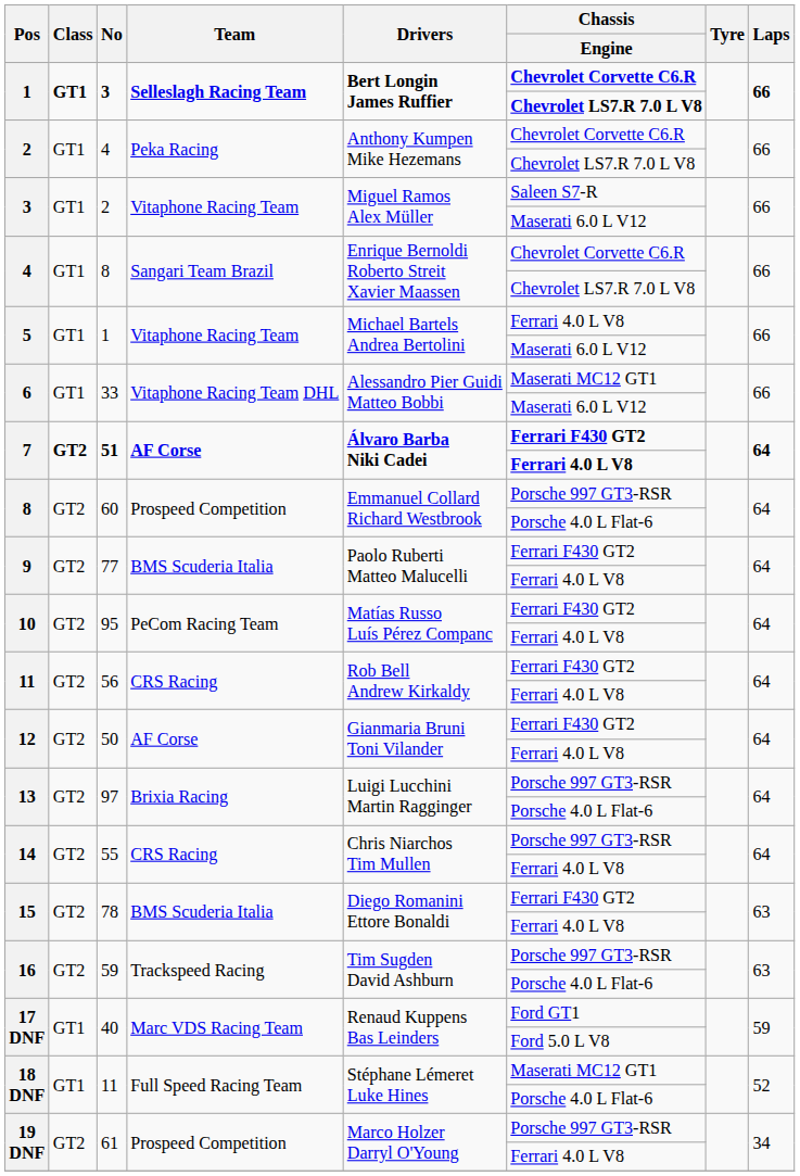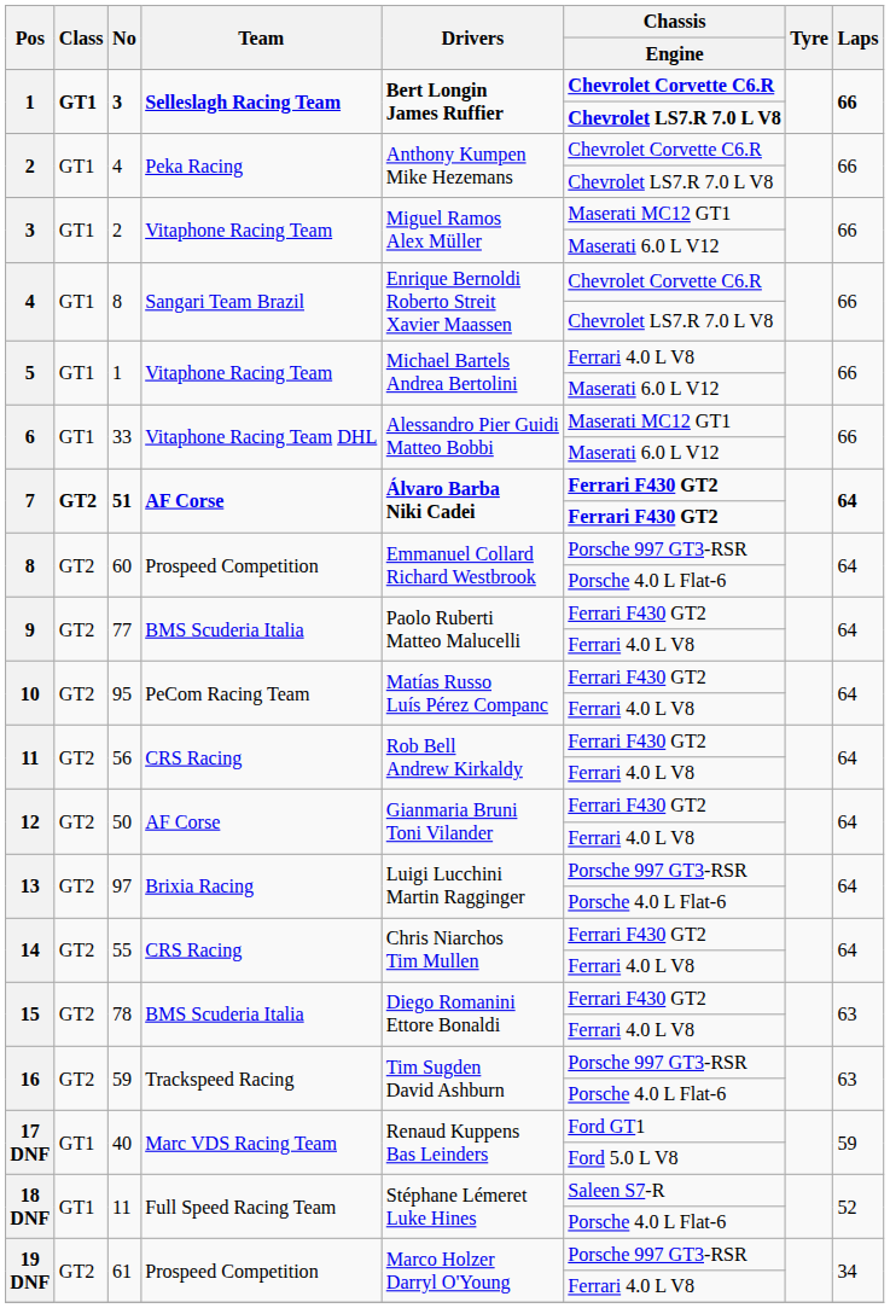row 7 | Chassis / Engine: Saleen S7-R -> Maserati MC12 GT1
row 16 | Chassis / Engine: Ferrari 4.0 L V8 -> Ferrari F430 GT2
row 29 | Chassis / Engine: Porsche 997 GT3-RSR -> Ferrari F430 GT2
row 37 | Chassis / Engine: Maserati MC12 GT1 -> Saleen S7-R
